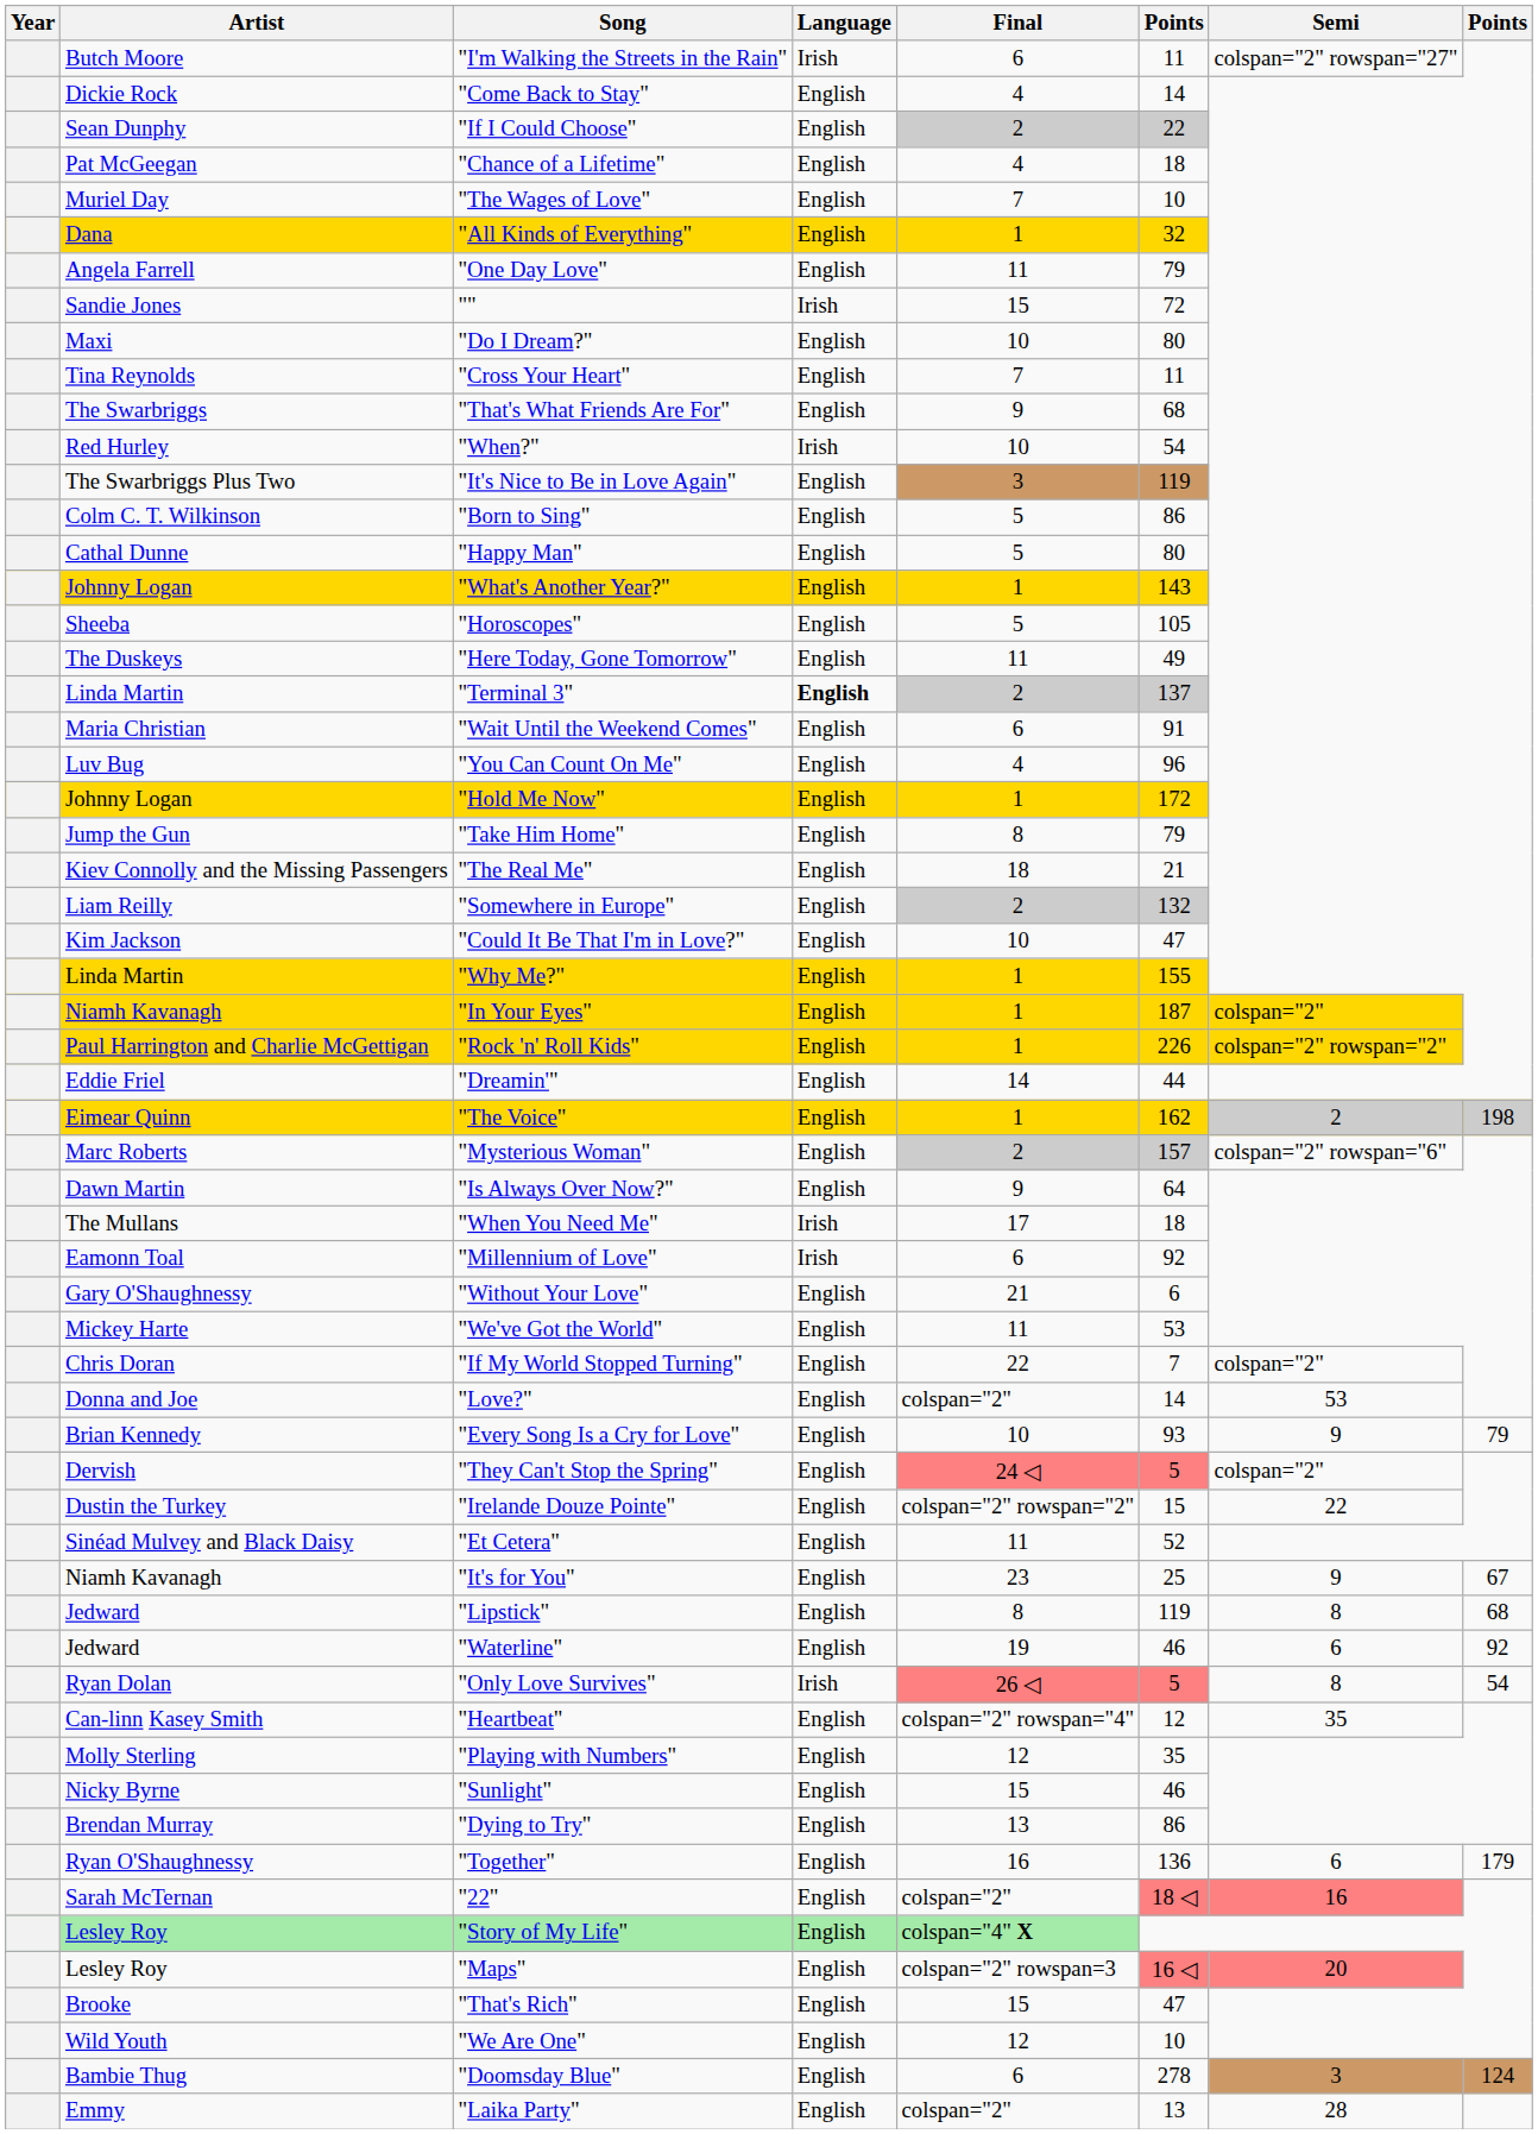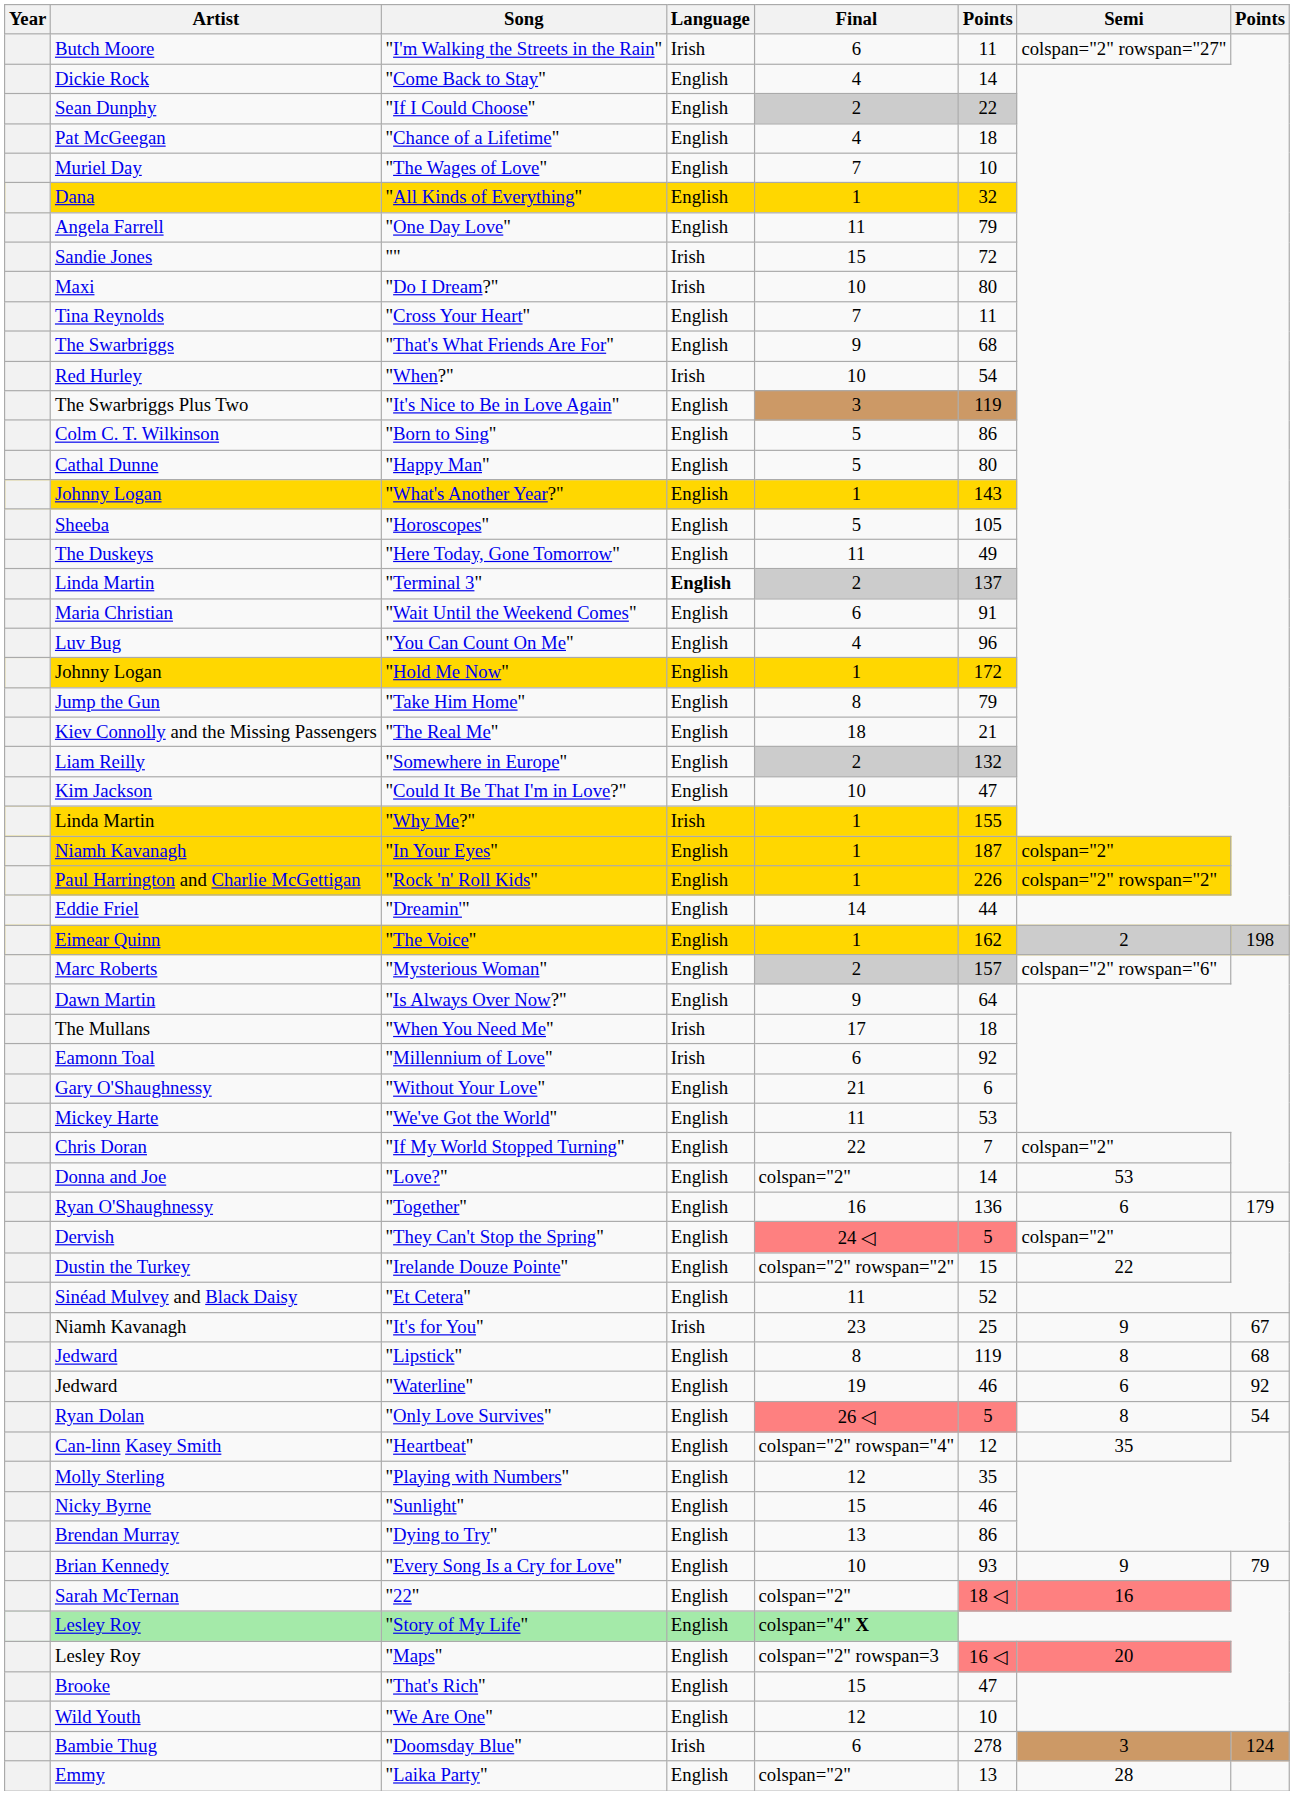"Do I Dream?" | Language: English -> Irish
"Why Me?" | Language: English -> Irish
rows swapped: "Every Song Is a Cry for Love" <-> "Together"
"It's for You" | Language: English -> Irish
"Only Love Survives" | Language: Irish -> English
"Doomsday Blue" | Language: English -> Irish
